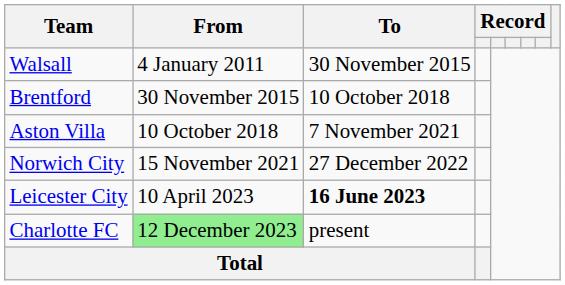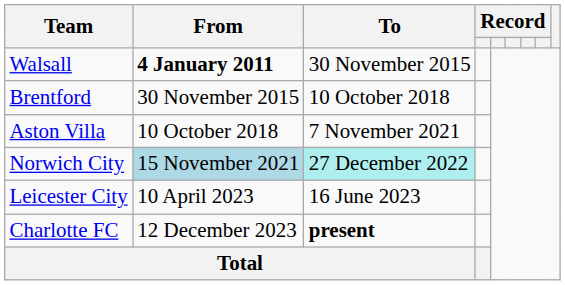Walsall | From: normal -> bold
Norwich City | From: no background -> lightblue background
Norwich City | To: no background -> paleturquoise background
Leicester City | To: bold -> normal
Charlotte FC | From: lightgreen background -> no background
Charlotte FC | To: normal -> bold
